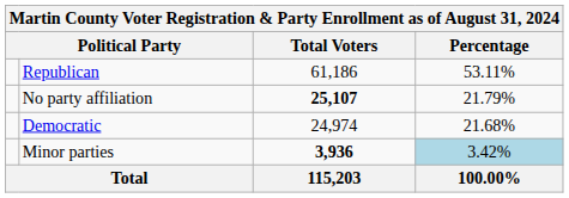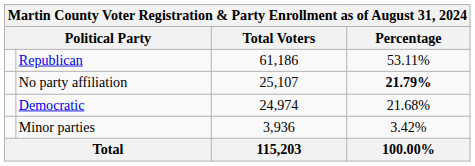No party affiliation | Total Voters: bold -> normal
No party affiliation | Percentage: normal -> bold
Minor parties | Total Voters: bold -> normal
Minor parties | Percentage: lightblue background -> no background
